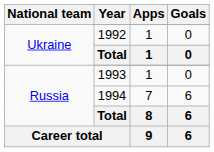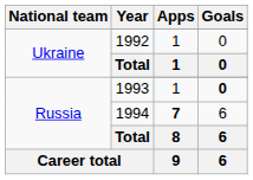1993 | Goals: normal -> bold
1994 | Apps: normal -> bold
